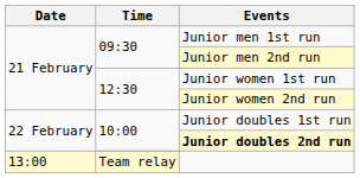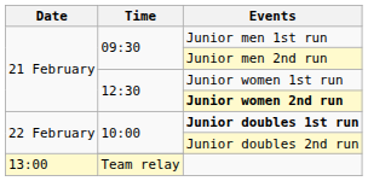Junior women 2nd run | Events: normal -> bold
Junior doubles 1st run | Events: normal -> bold
Junior doubles 2nd run | Events: bold -> normal
